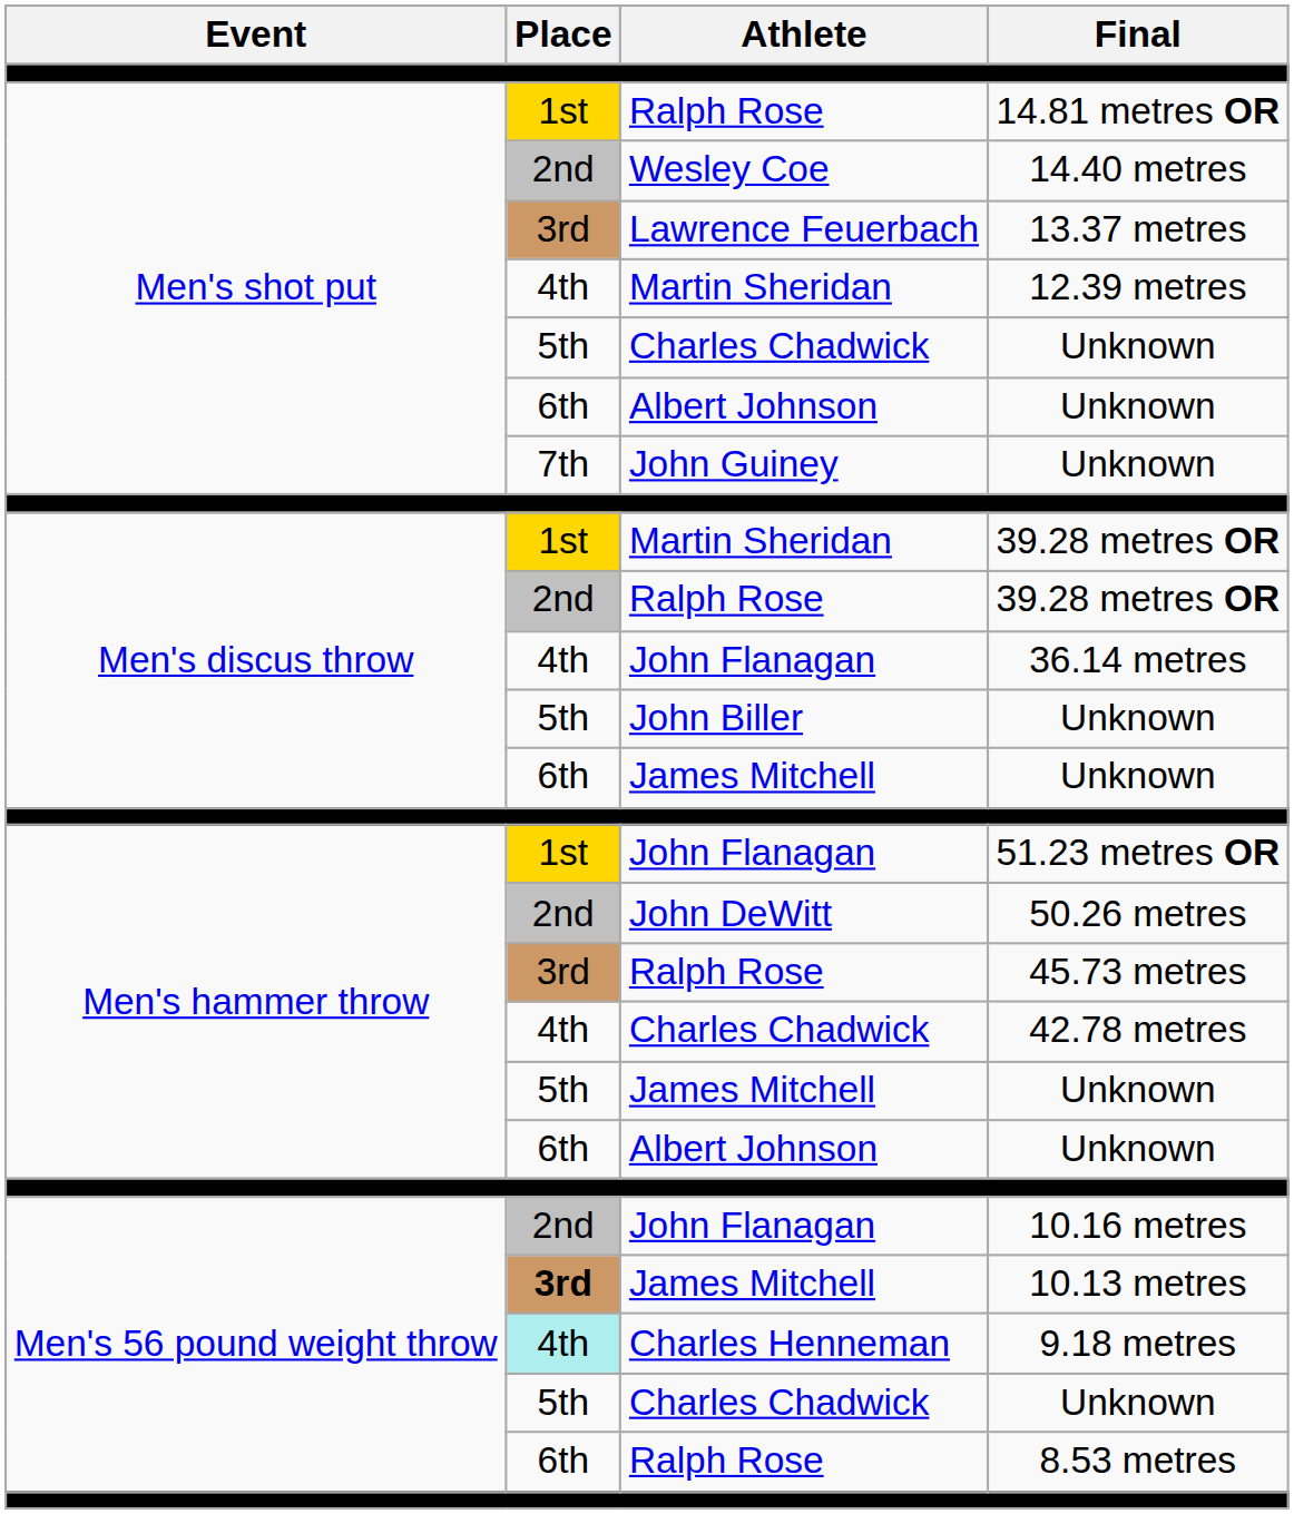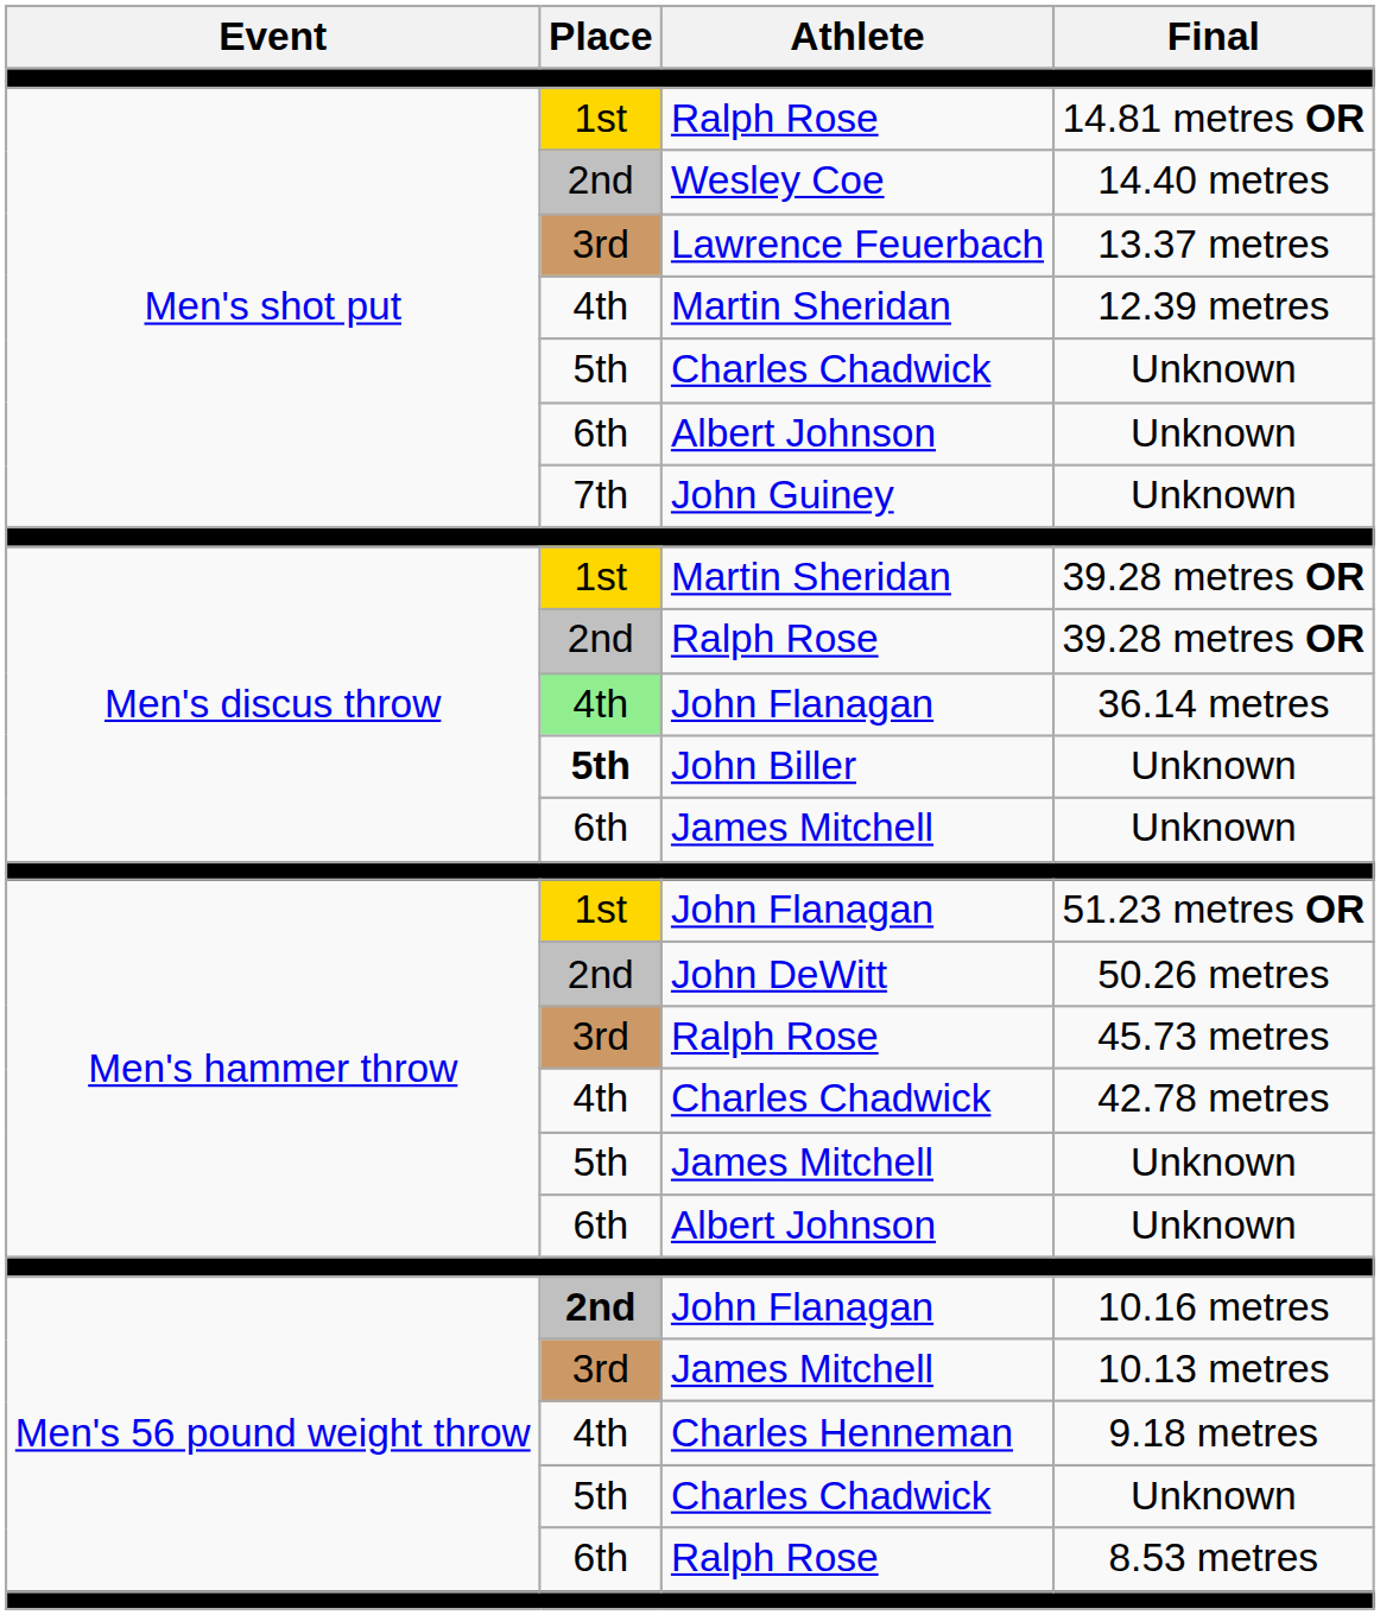36.14 metres | Place: no background -> lightgreen background
John Biller / Unknown | Place: normal -> bold
10.16 metres | Place: normal -> bold
10.13 metres | Place: bold -> normal
9.18 metres | Place: paleturquoise background -> no background
